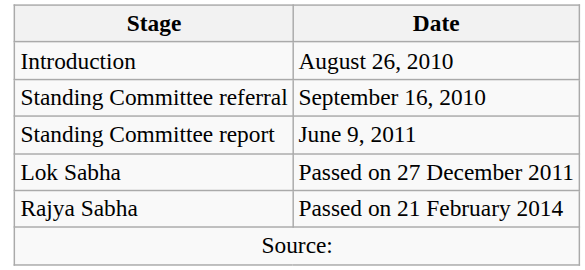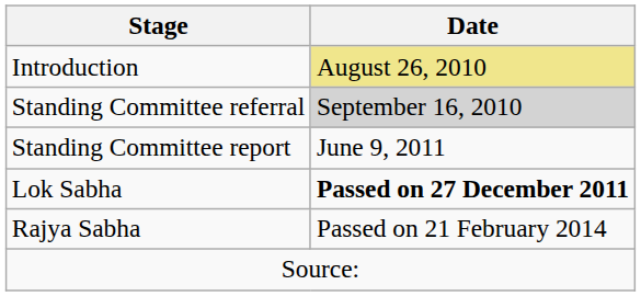Introduction | Date: no background -> khaki background
Standing Committee referral | Date: no background -> lightgrey background
Lok Sabha | Date: normal -> bold
